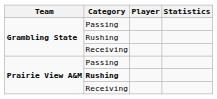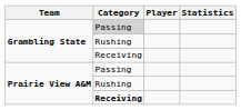Grambling State / Passing | Category: no background -> lightgrey background
Prairie View A&M / Rushing | Category: bold -> normal
Prairie View A&M / Receiving | Category: normal -> bold
